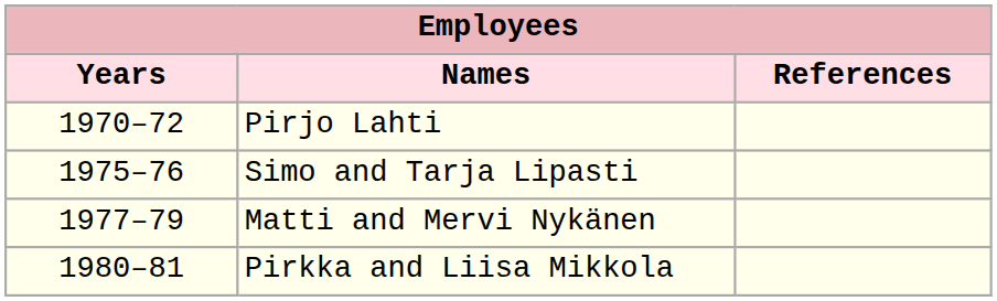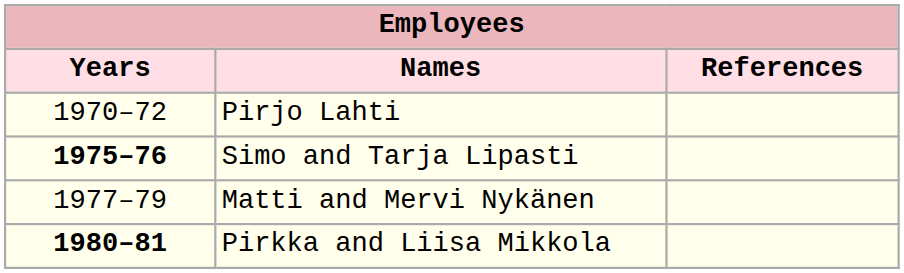Simo and Tarja Lipasti | Years: normal -> bold
Pirkka and Liisa Mikkola | Years: normal -> bold
